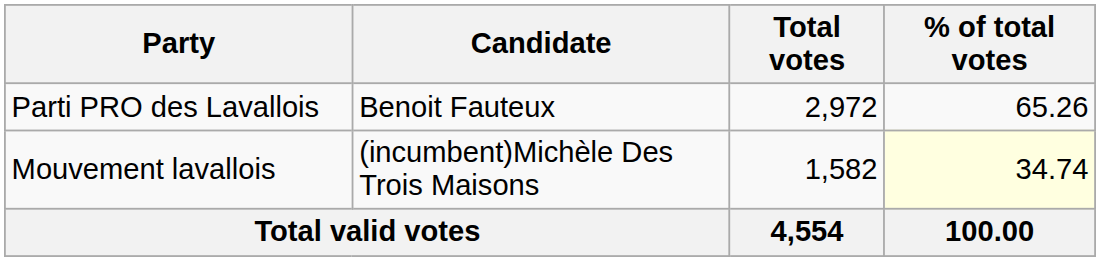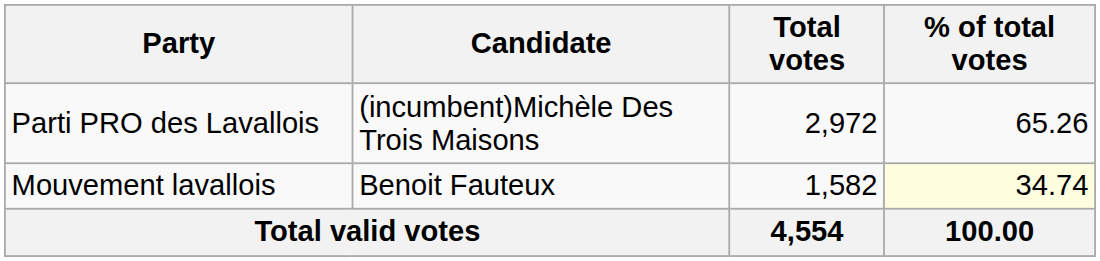Parti PRO des Lavallois | Candidate: Benoit Fauteux -> (incumbent)Michèle Des Trois Maisons
Mouvement lavallois | Candidate: (incumbent)Michèle Des Trois Maisons -> Benoit Fauteux
